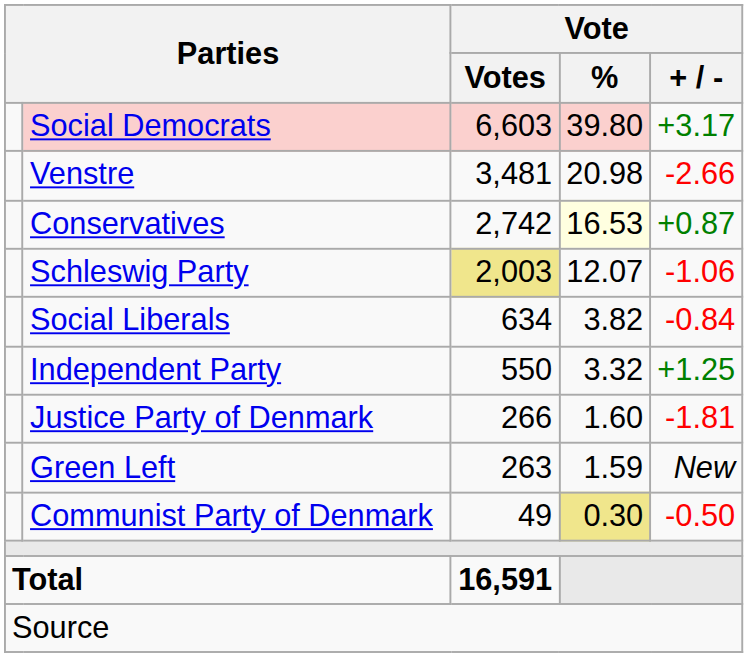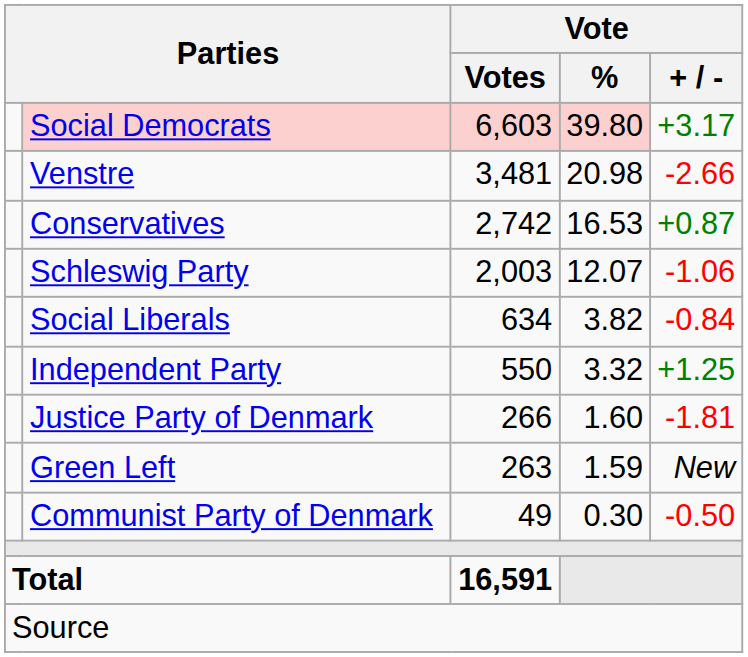Conservatives | Vote / %: lightyellow background -> no background
Schleswig Party | Vote / Votes: khaki background -> no background
Communist Party of Denmark | Vote / %: khaki background -> no background
